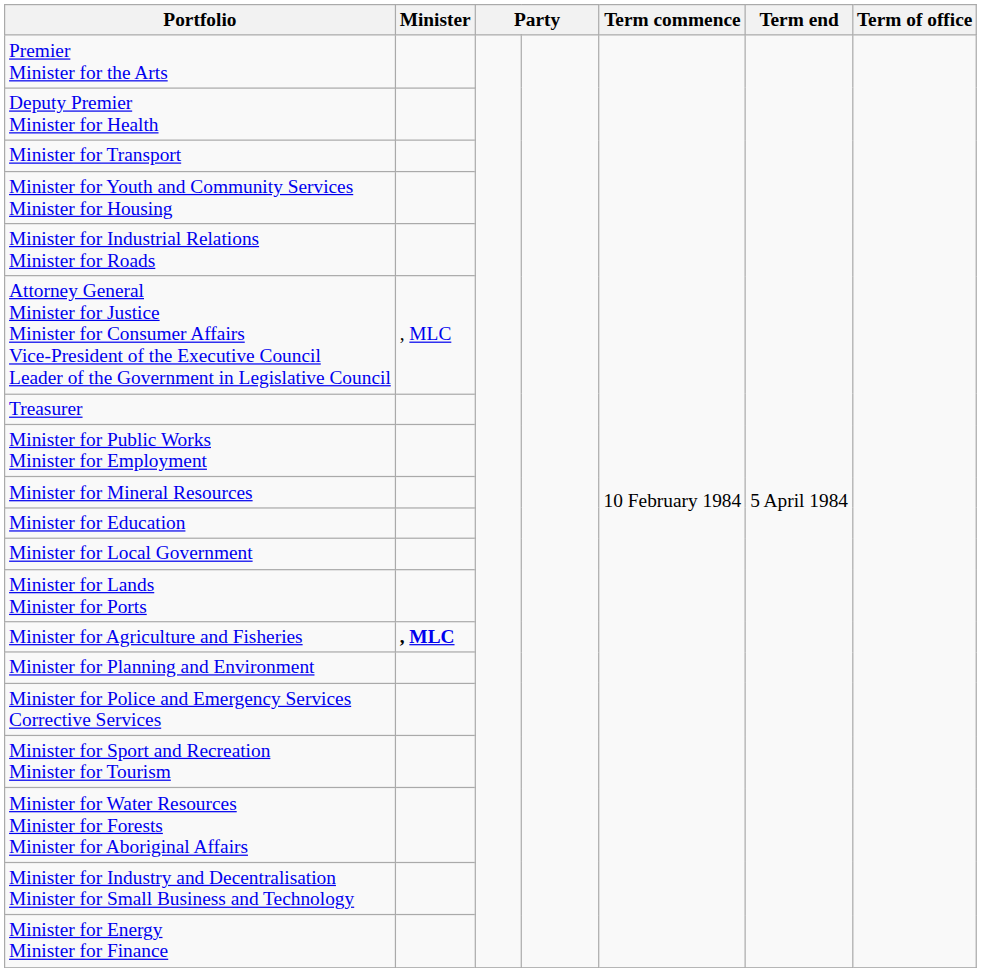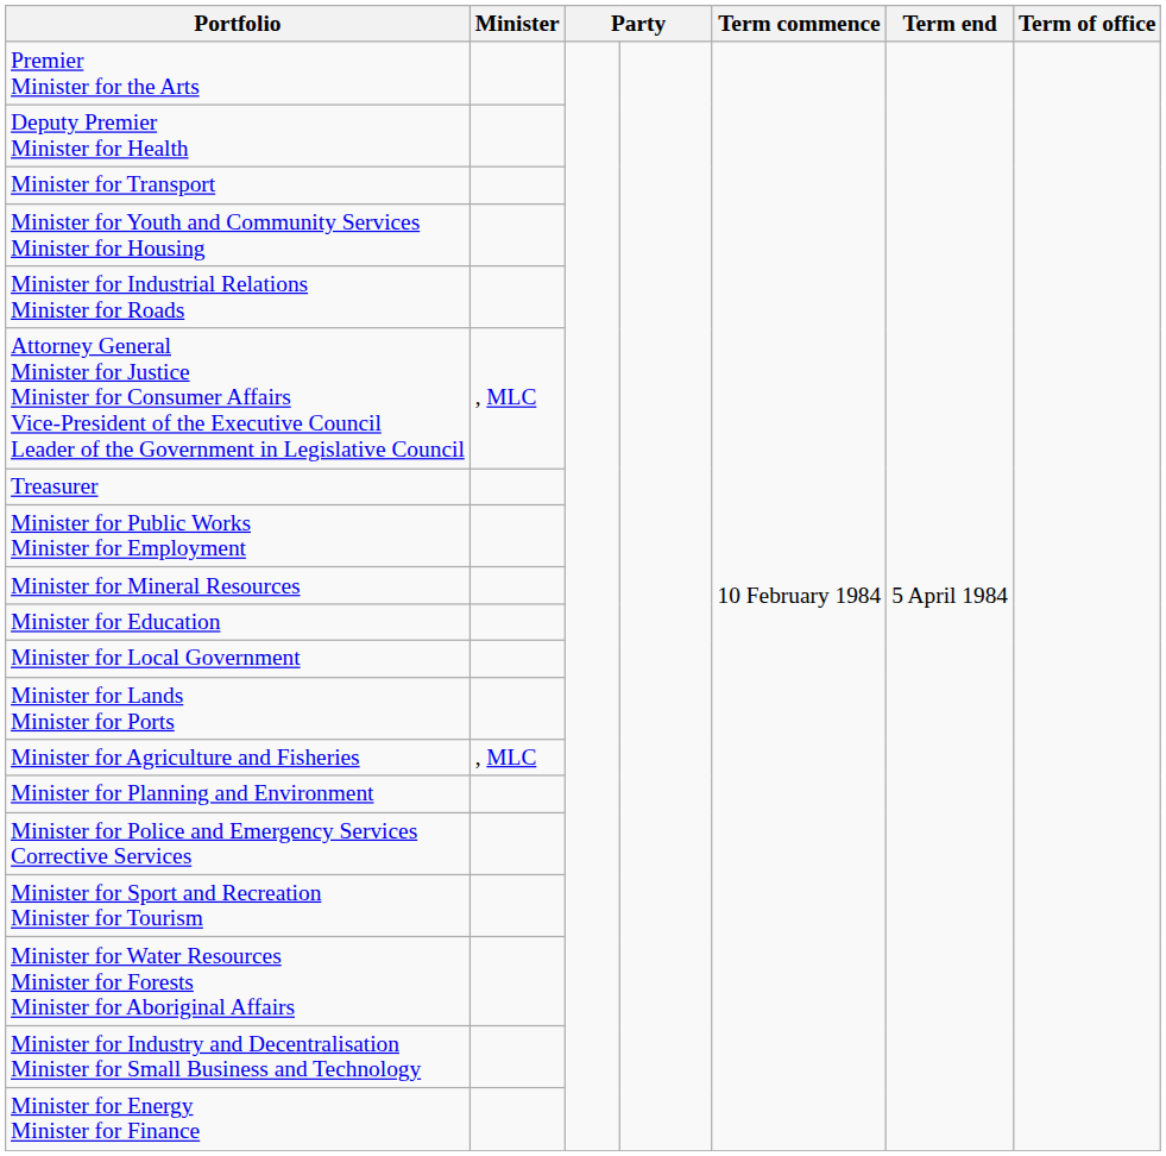Minister for Agriculture and Fisheries | Minister: bold -> normal
